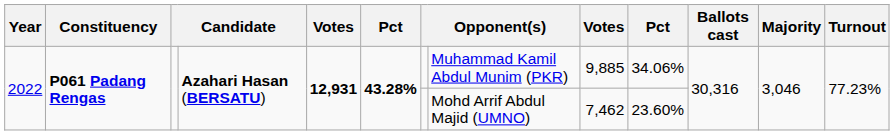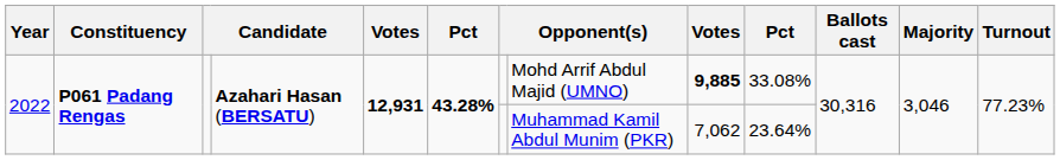row 2 | column 8: Muhammad Kamil Abdul Munim (PKR) -> Mohd Arrif Abdul Majid (UMNO)
row 2 | column 9: normal -> bold
row 2 | column 10: 34.06% -> 33.08%
row 3 | column 8: Mohd Arrif Abdul Majid (UMNO) -> Muhammad Kamil Abdul Munim (PKR)
row 3 | column 9: 7,462 -> 7,062
row 3 | column 10: 23.60% -> 23.64%
